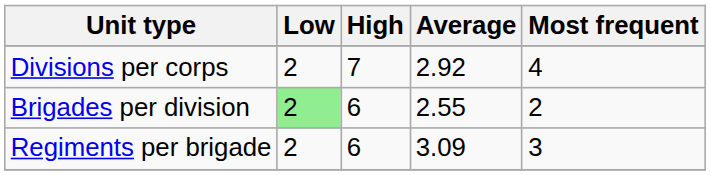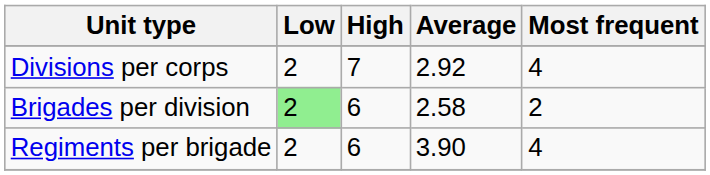Brigades per division | Average: 2.55 -> 2.58
Regiments per brigade | Average: 3.09 -> 3.90
Regiments per brigade | Most frequent: 3 -> 4
